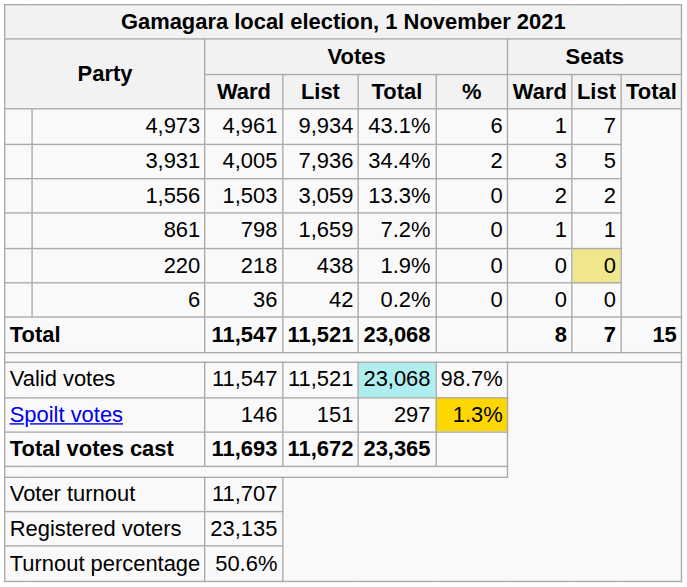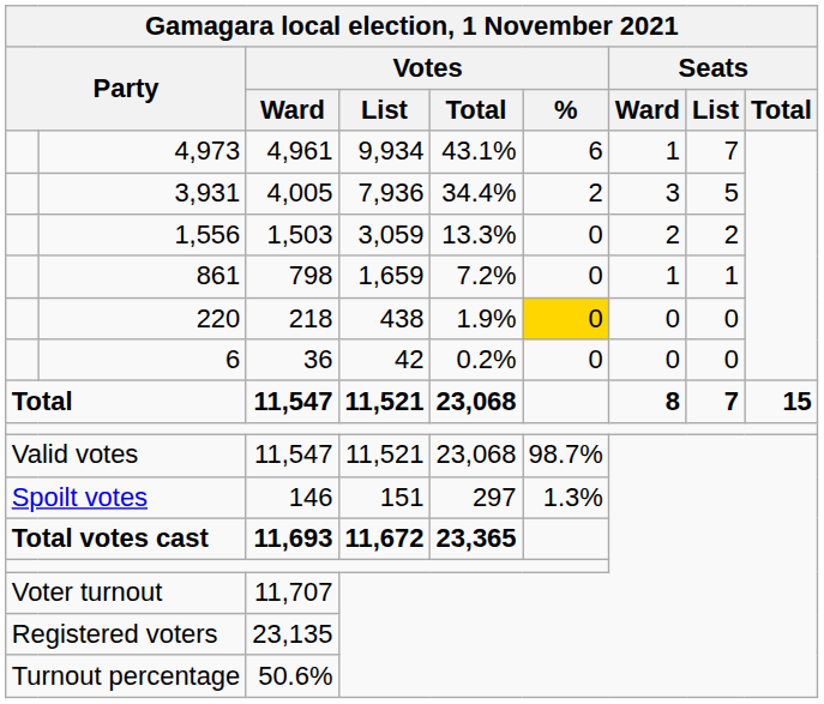220 | Votes / %: no background -> gold background
220 | Seats / List: khaki background -> no background
Valid votes | Votes / Total: paleturquoise background -> no background
Spoilt votes | Votes / %: gold background -> no background
